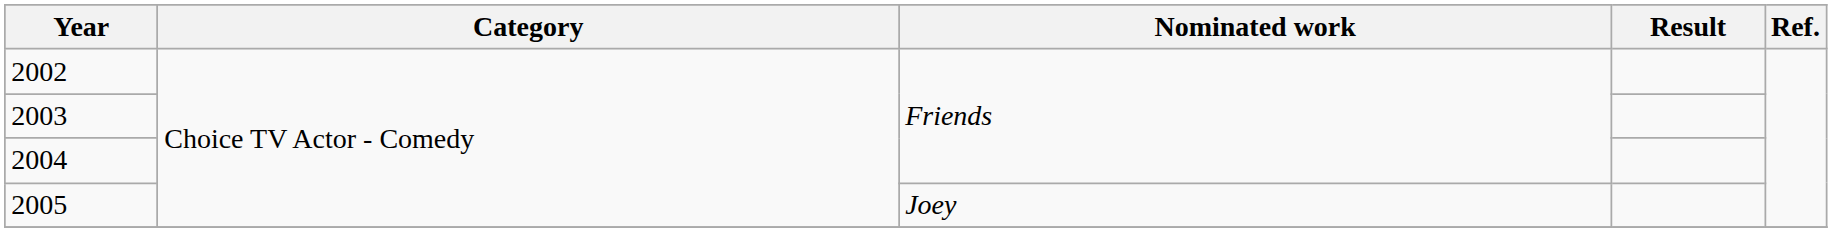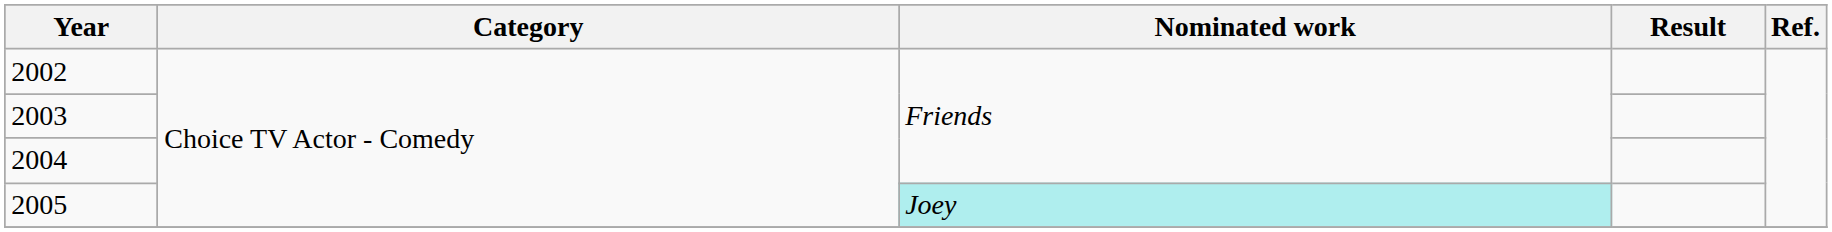2005 | Nominated work: no background -> paleturquoise background
